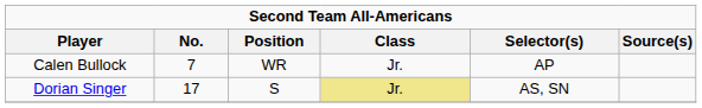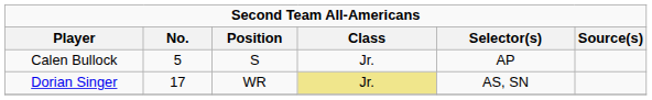Calen Bullock | No.: 7 -> 5
Calen Bullock | Position: WR -> S
Dorian Singer | Position: S -> WR
